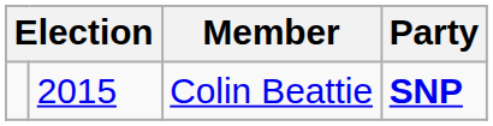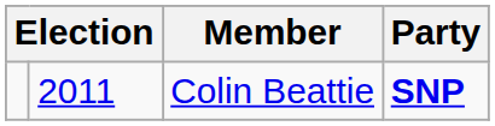Colin Beattie | column 2: 2015 -> 2011
